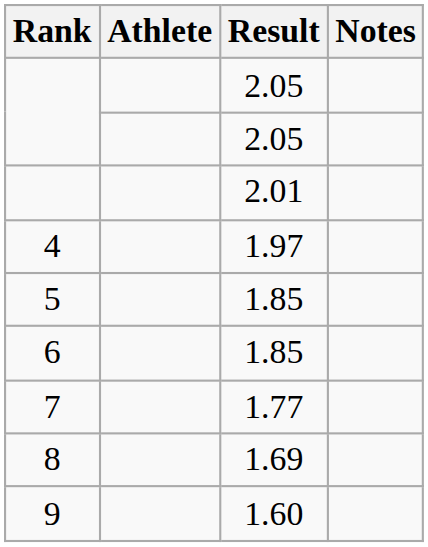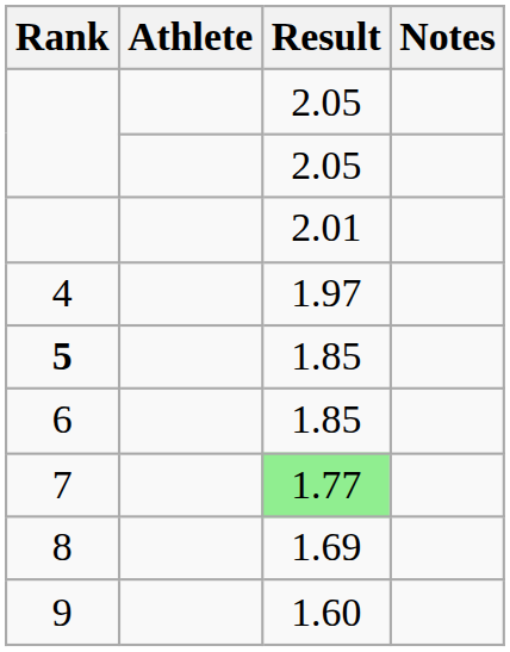5 | Rank: normal -> bold
7 | Result: no background -> lightgreen background
